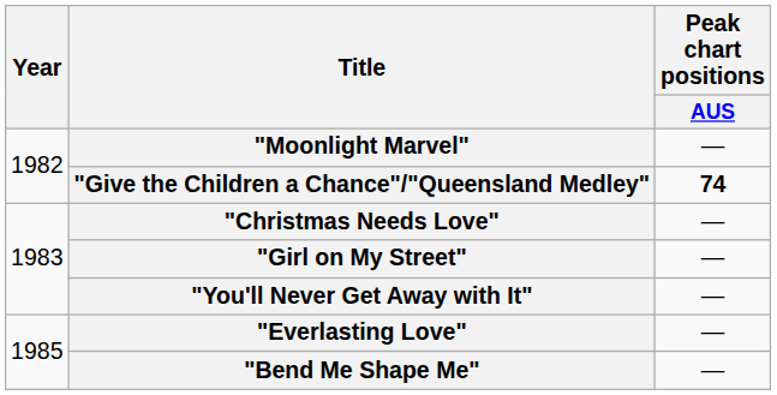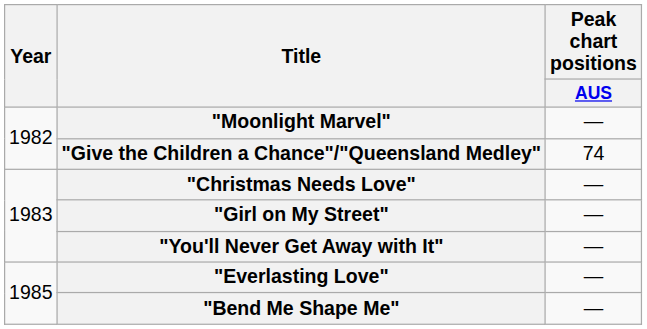"Give the Children a Chance"/"Queensland Medley" | Peak chart positions / AUS: bold -> normal
